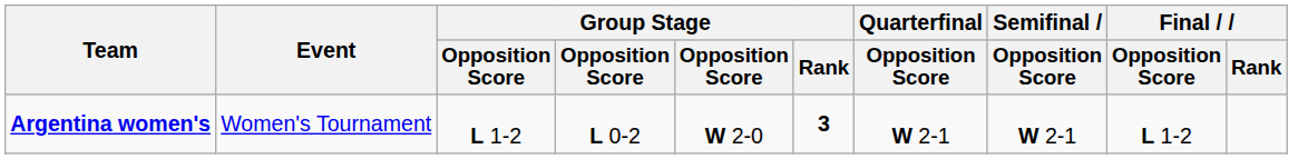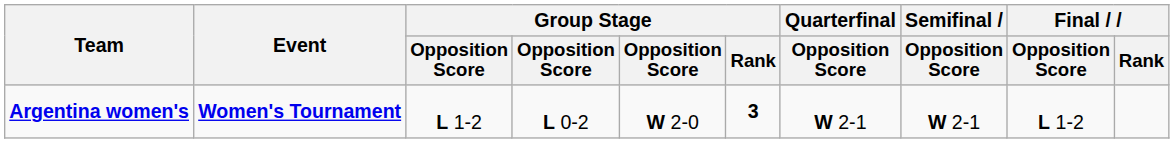Argentina women's | Event: normal -> bold
